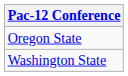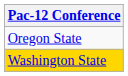row 3 | column 1: no background -> gold background
